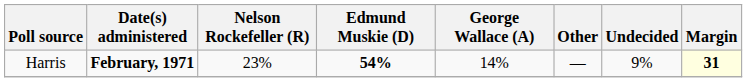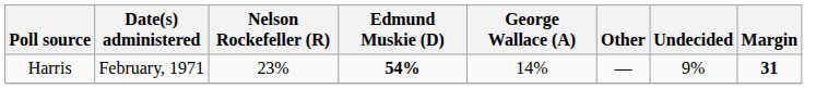Harris | Date(s) administered: bold -> normal
Harris | Margin: lightyellow background -> no background
